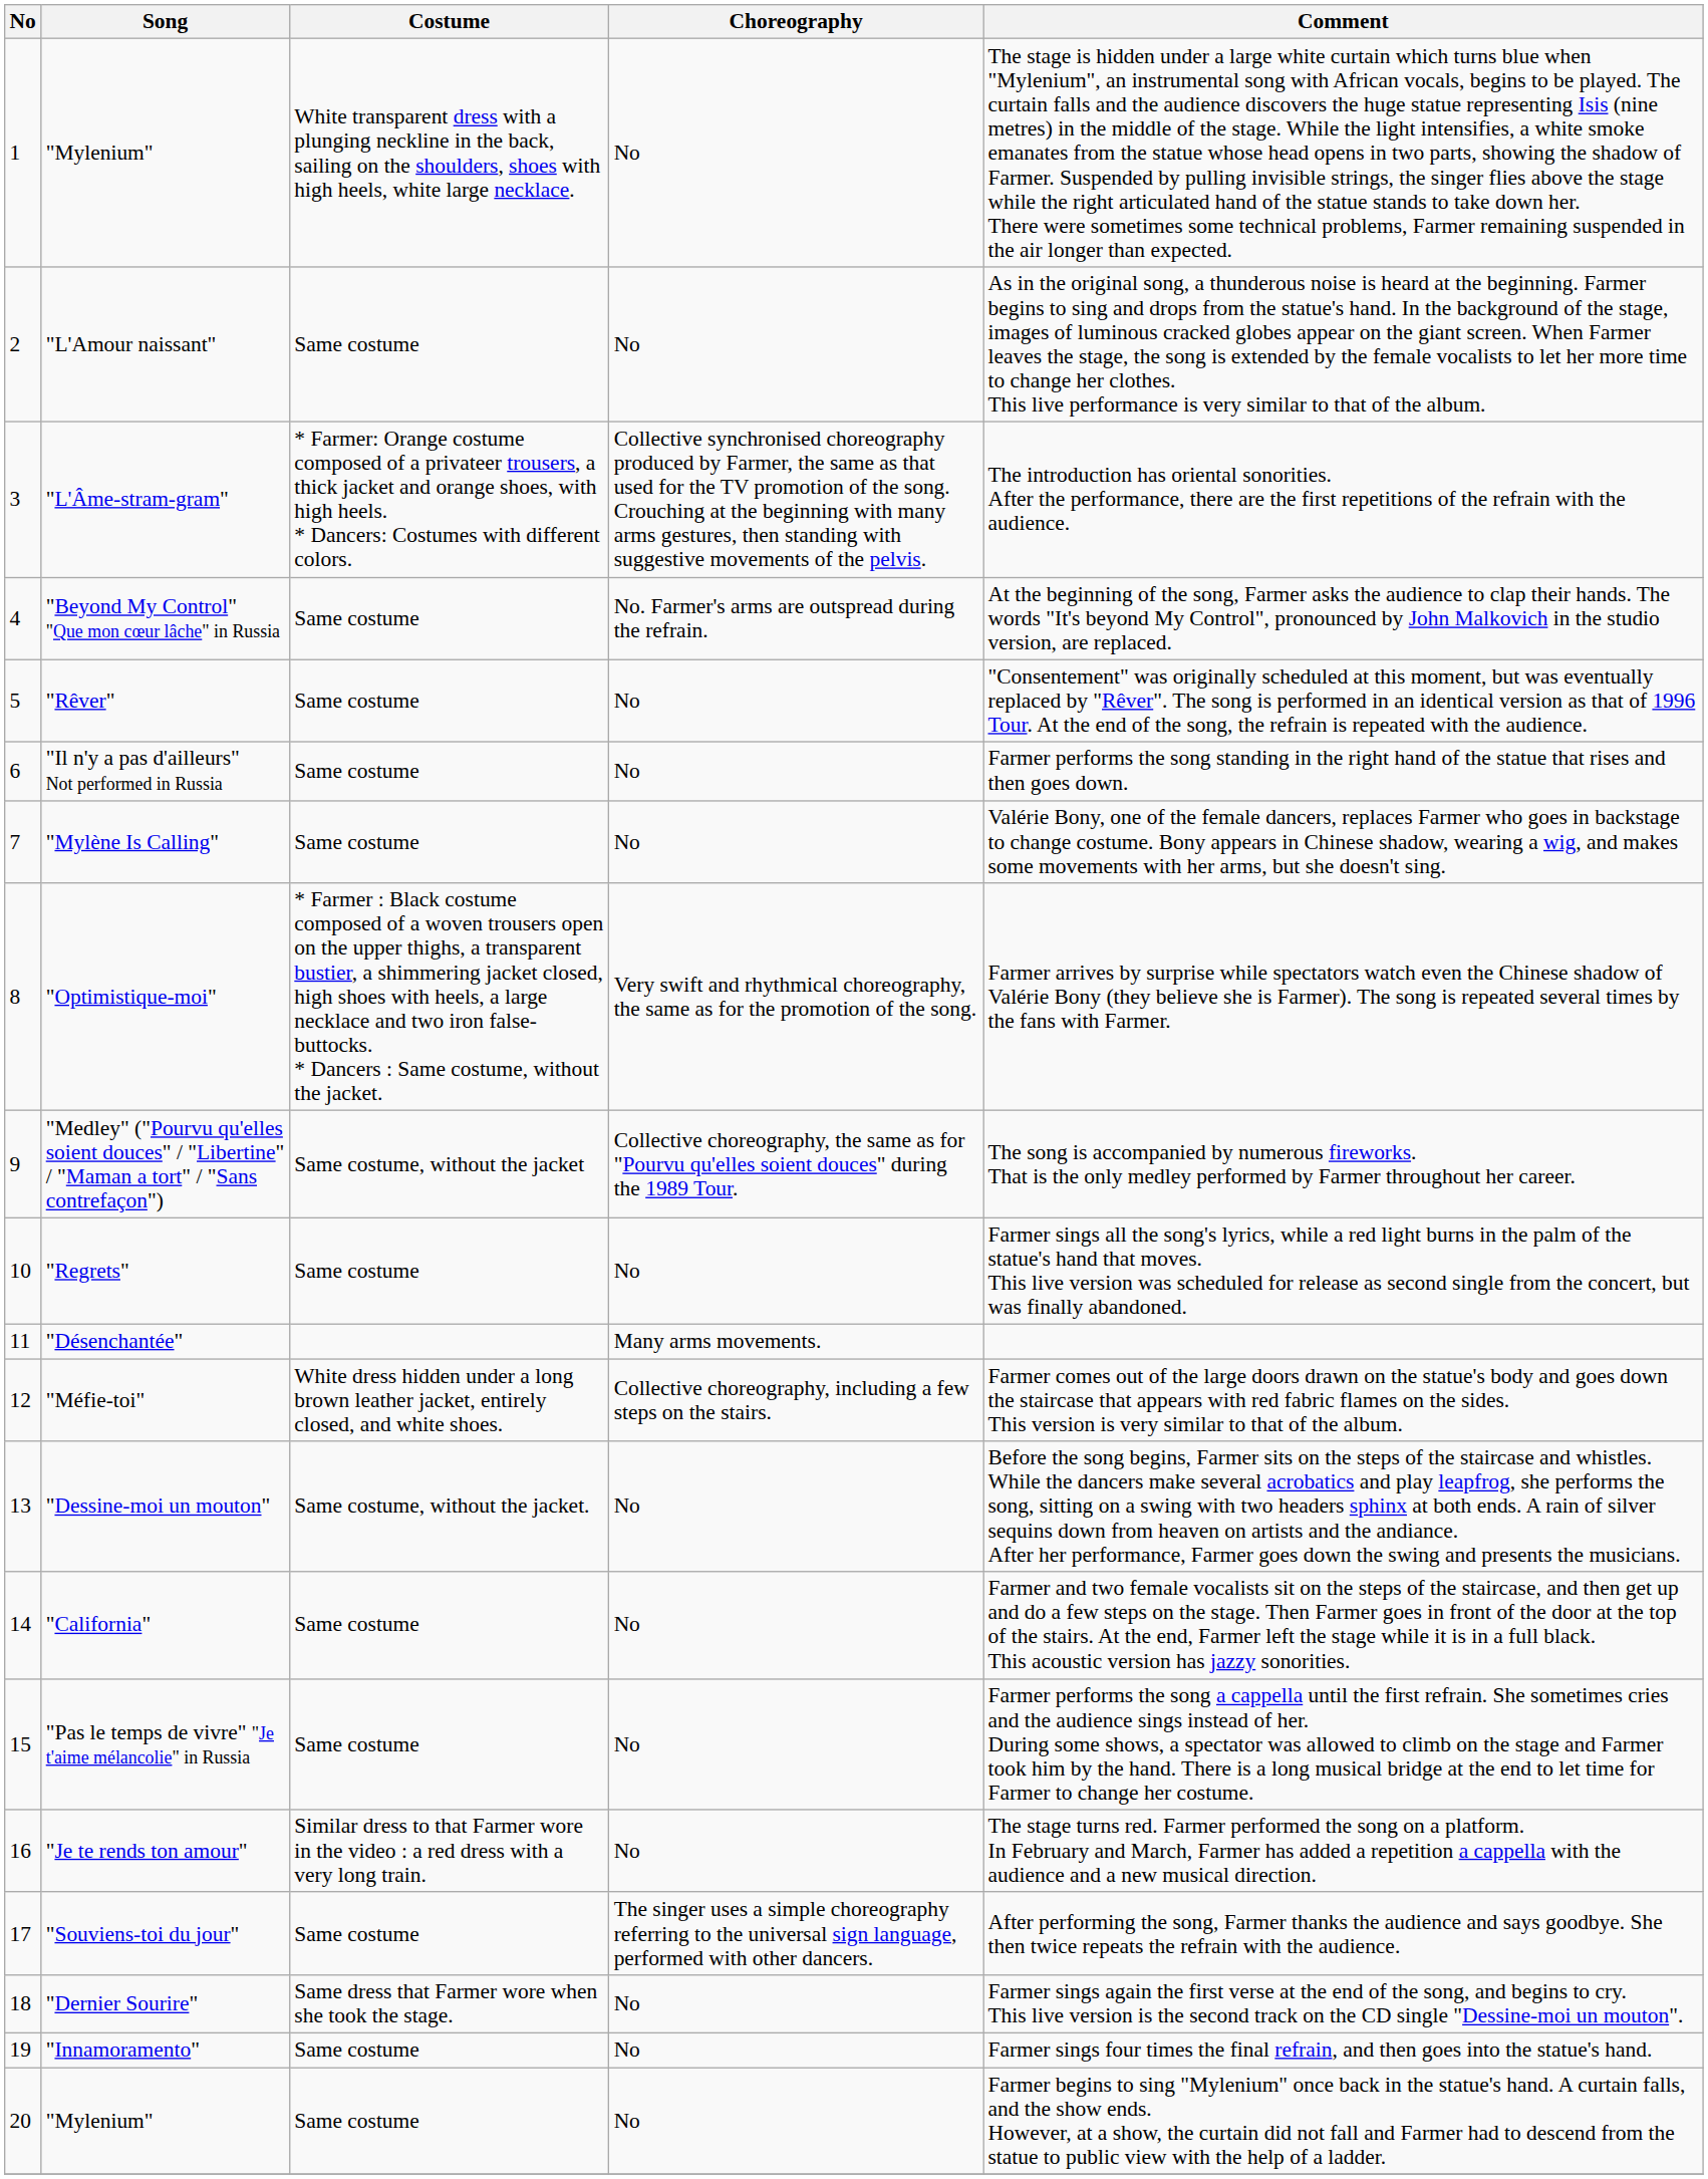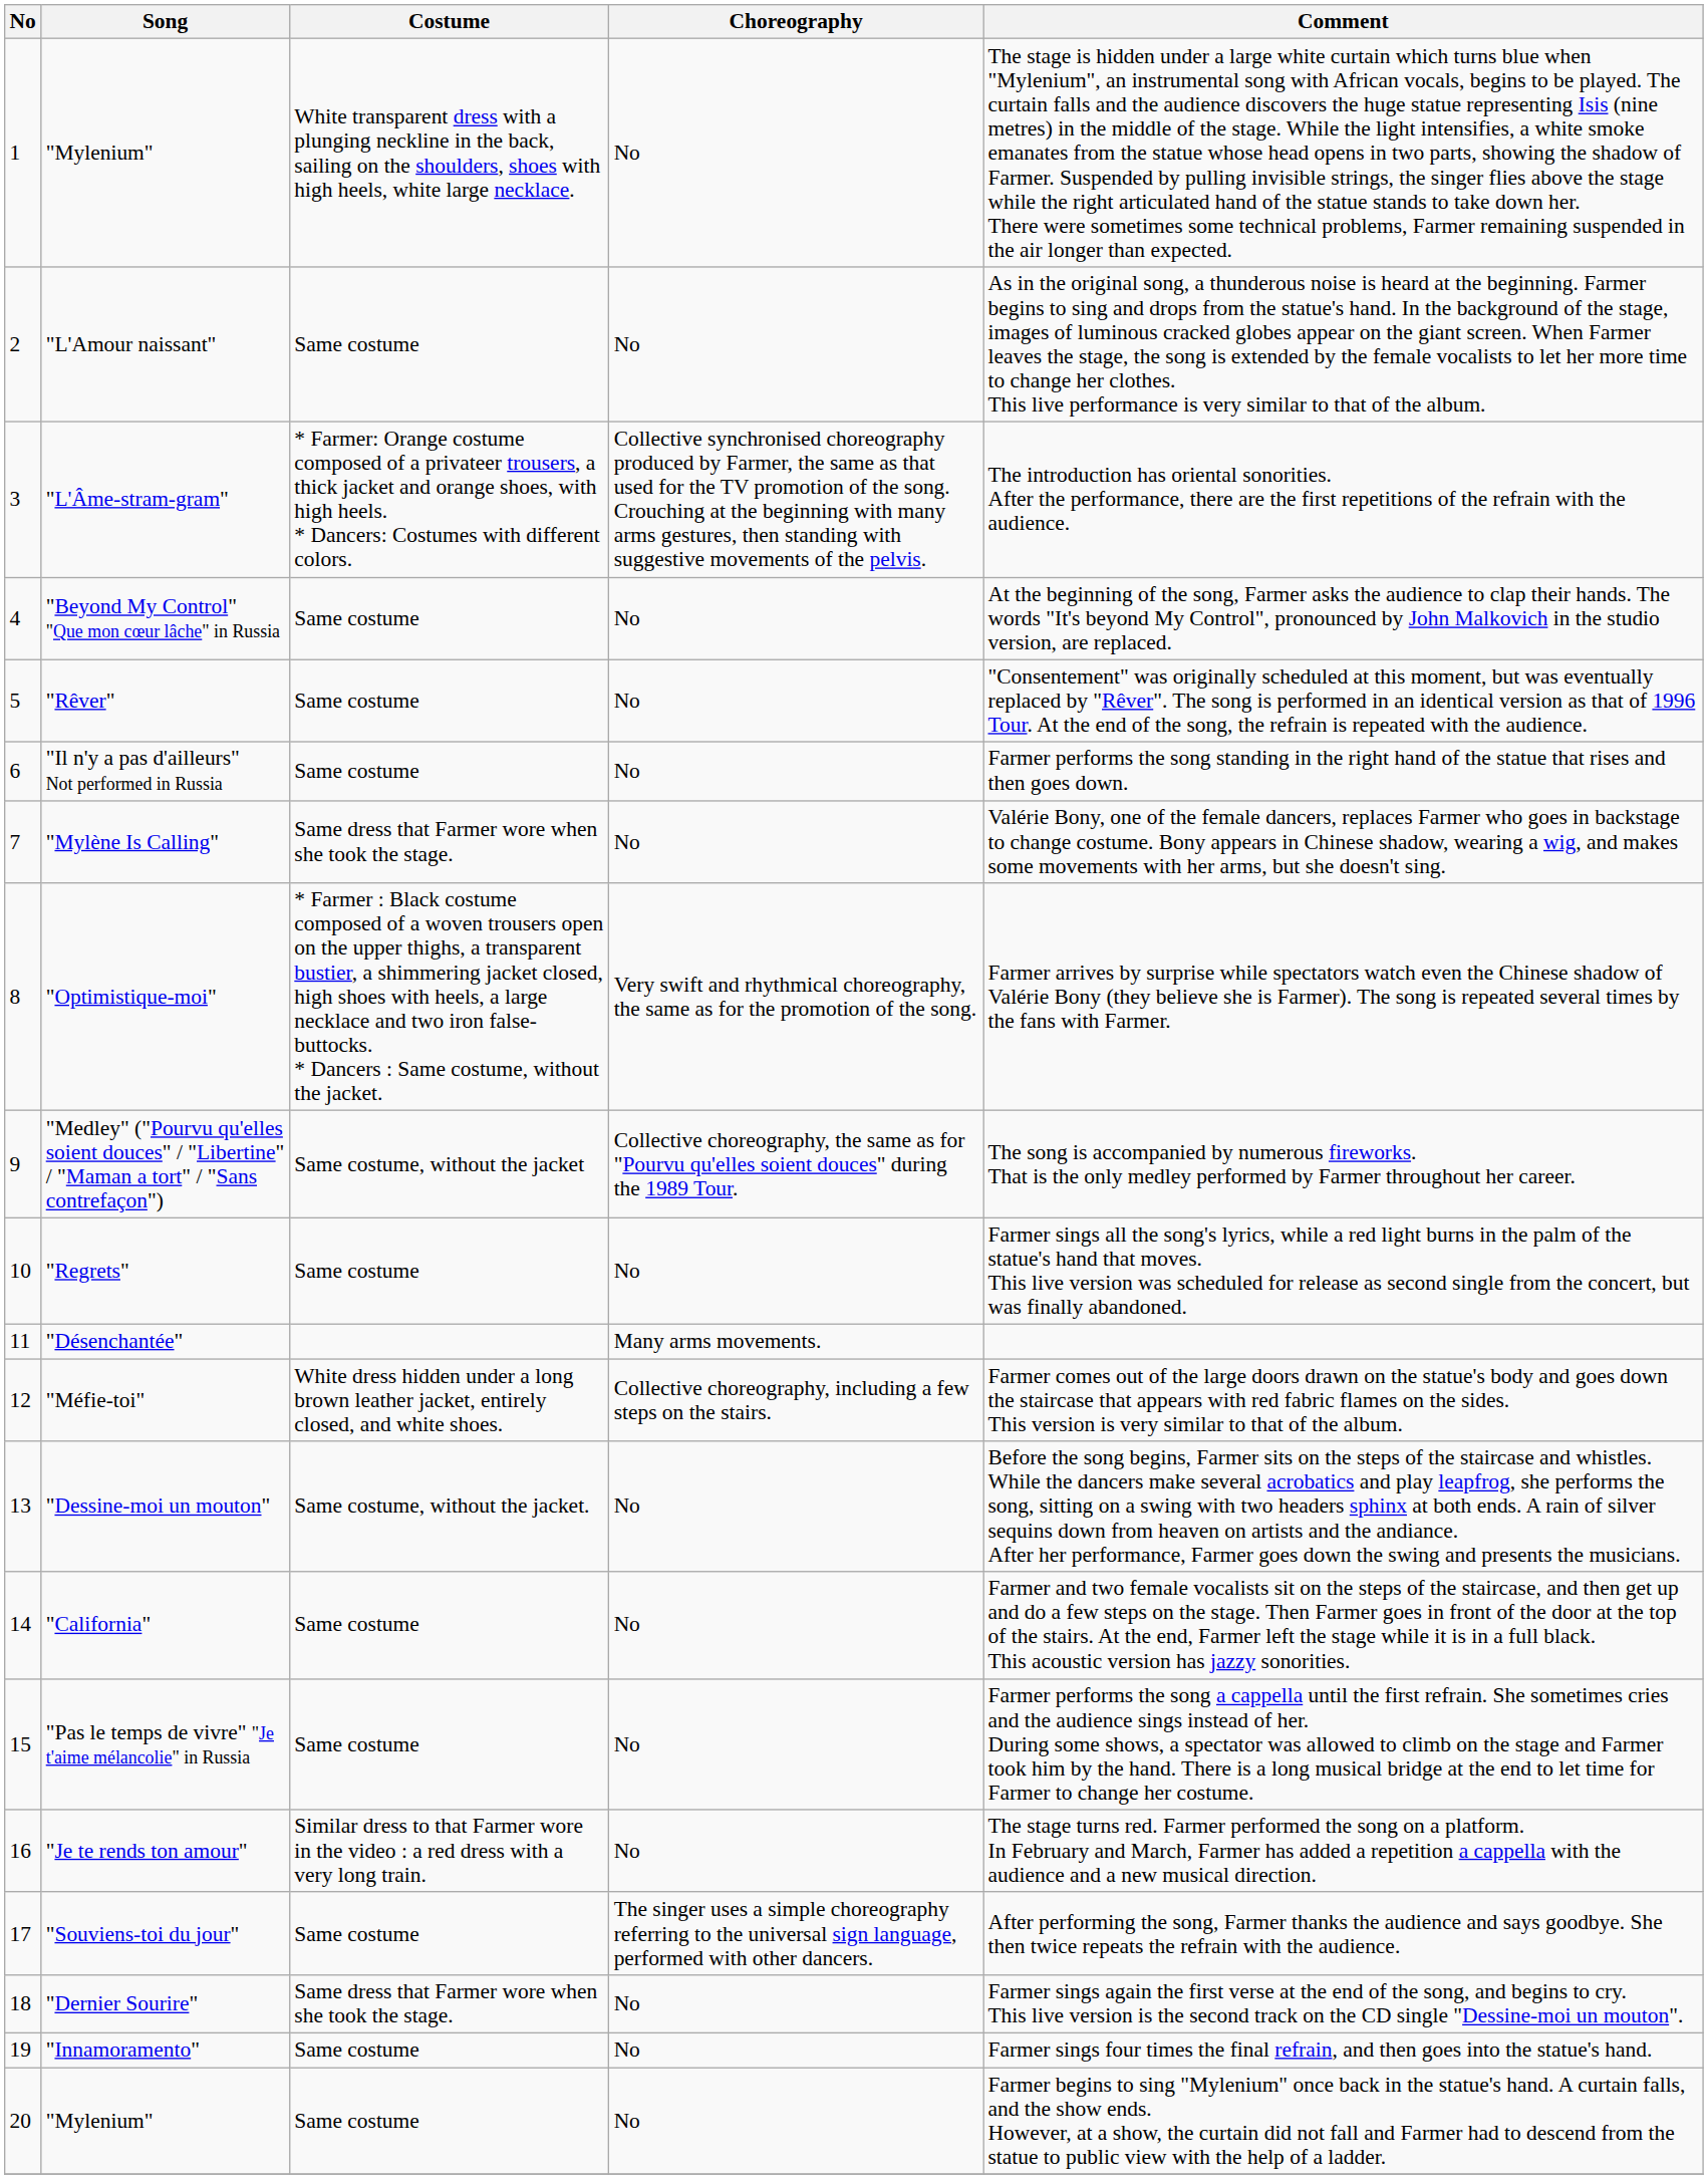"Beyond My Control" "Que mon cœur lâche" in Russia | Choreography: No. Farmer's arms are outspread during the refrain. -> No
"Mylène Is Calling" | Costume: Same costume -> Same dress that Farmer wore when she took the stage.
